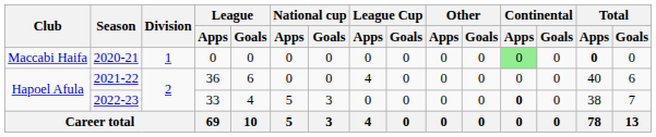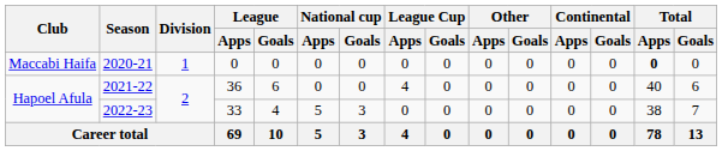2020-21 | Continental / Apps: lightgreen background -> no background
2022-23 | Continental / Apps: bold -> normal
